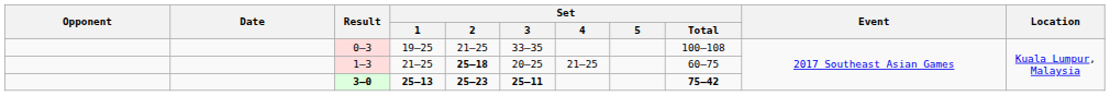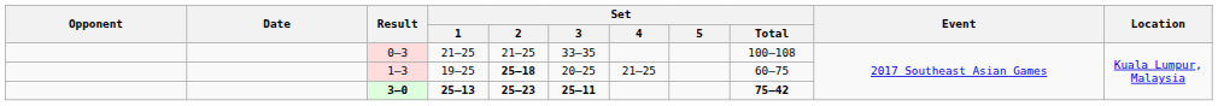0–3 | Set / 1: 19–25 -> 21–25
1–3 | Set / 1: 21–25 -> 19–25
